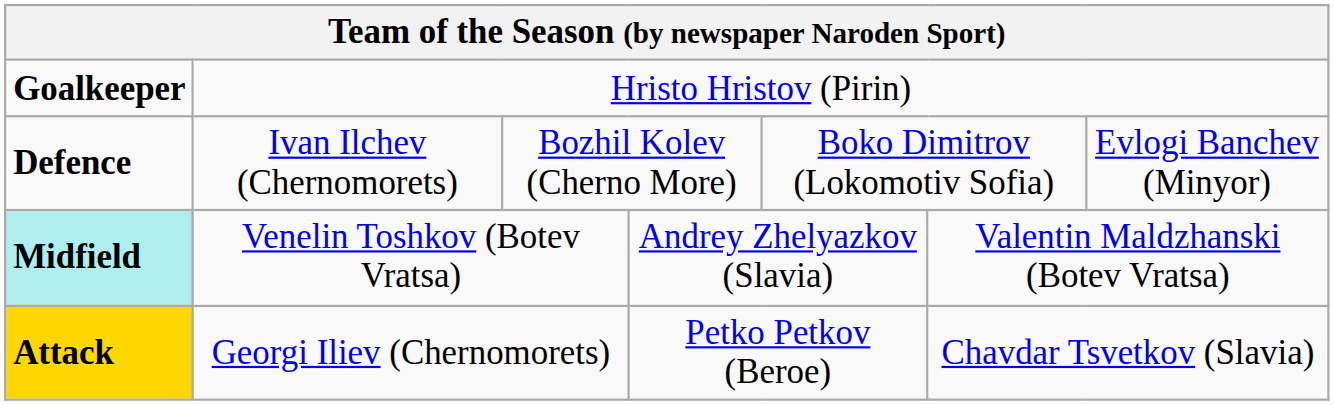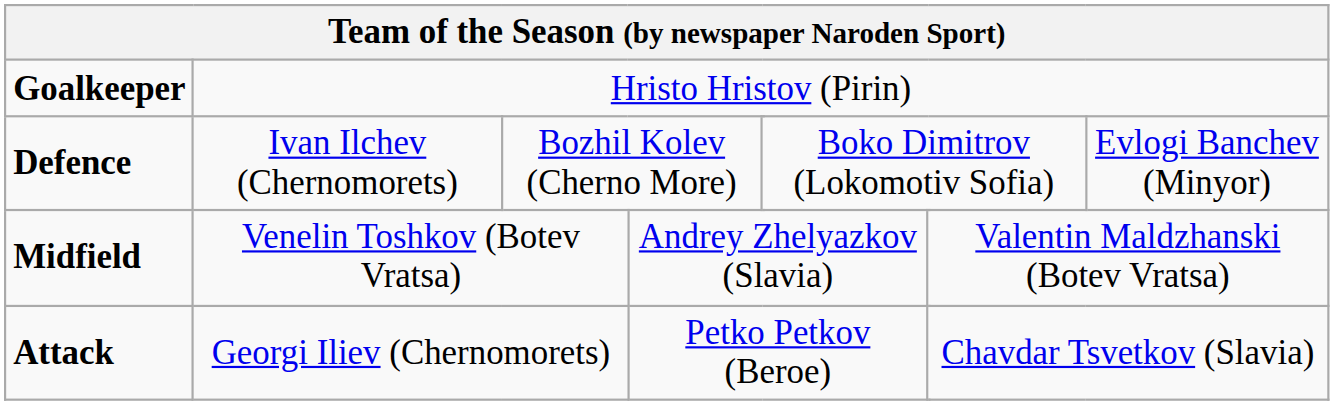Midfield | column 1: paleturquoise background -> no background
Attack | column 1: gold background -> no background
